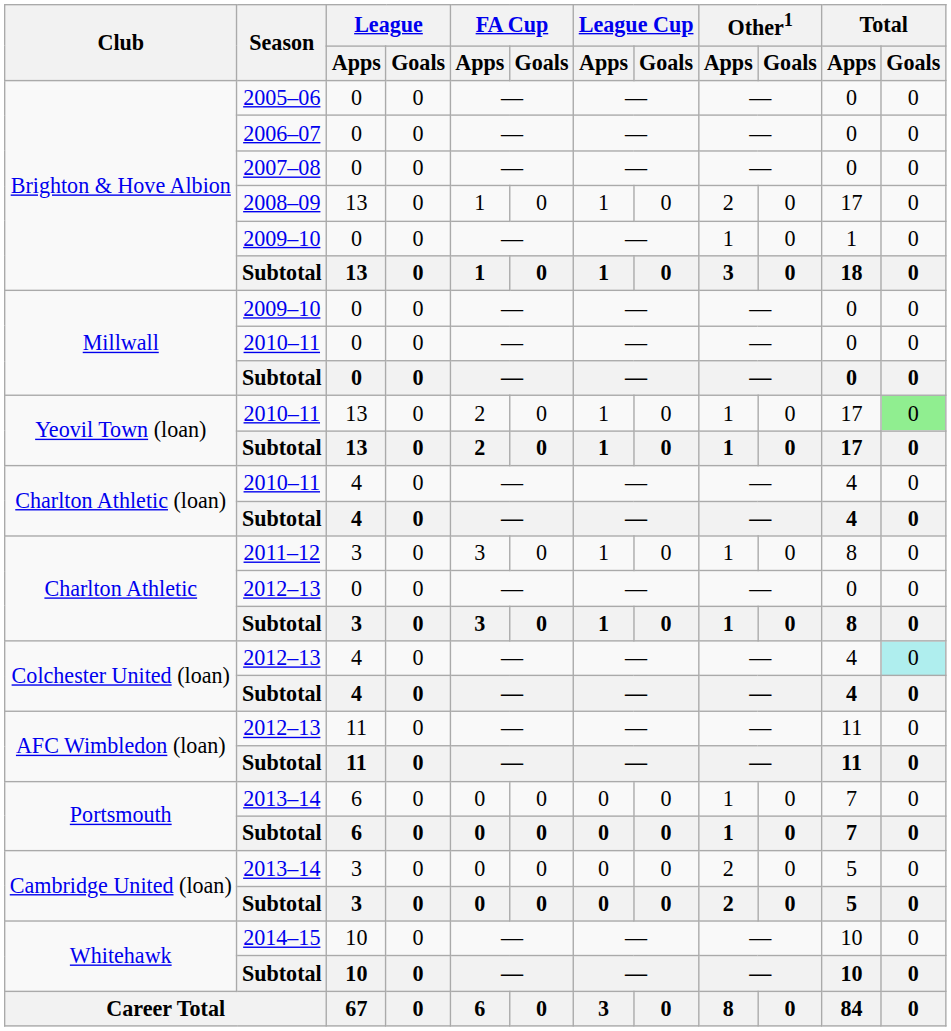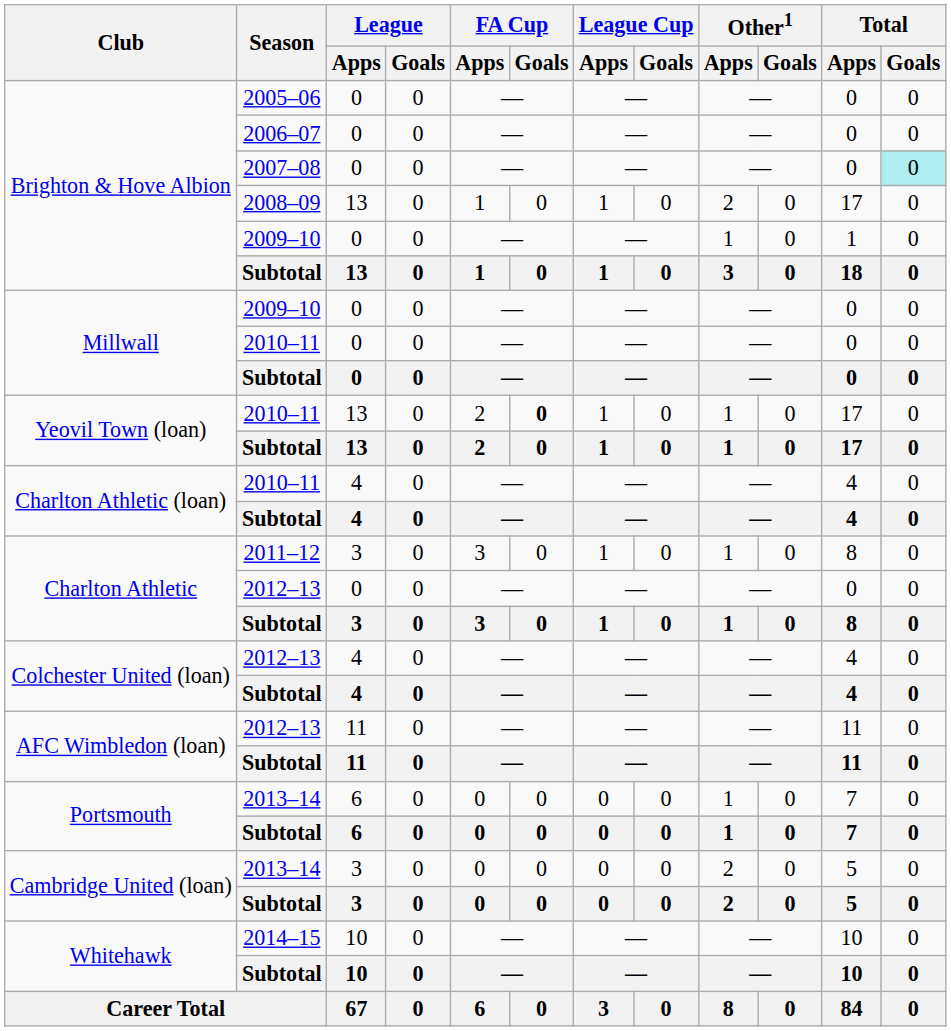Brighton & Hove Albion / 2007–08 | Total / Goals: no background -> paleturquoise background
Yeovil Town (loan) / 2010–11 | FA Cup / Goals: normal -> bold
Yeovil Town (loan) / 2010–11 | Total / Goals: lightgreen background -> no background
Colchester United (loan) / 2012–13 | Total / Goals: paleturquoise background -> no background
